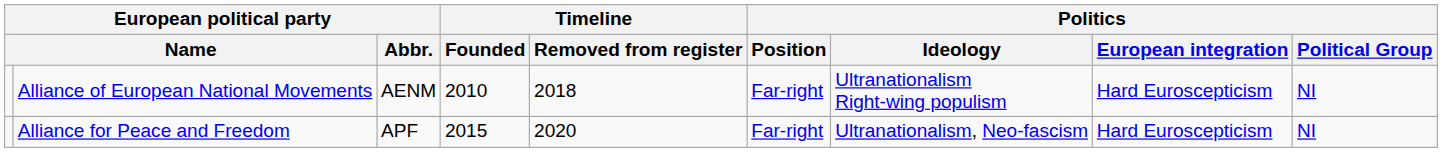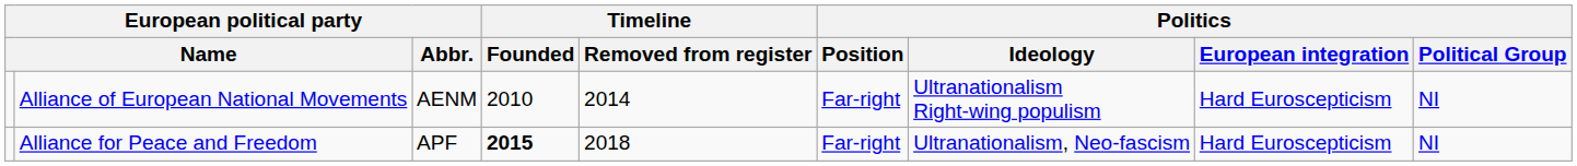Alliance of European National Movements | Timeline / Removed from register: 2018 -> 2014
Alliance for Peace and Freedom | Timeline / Founded: normal -> bold
Alliance for Peace and Freedom | Timeline / Removed from register: 2020 -> 2018
